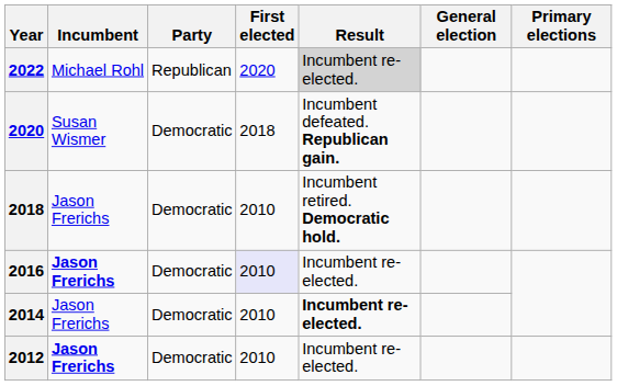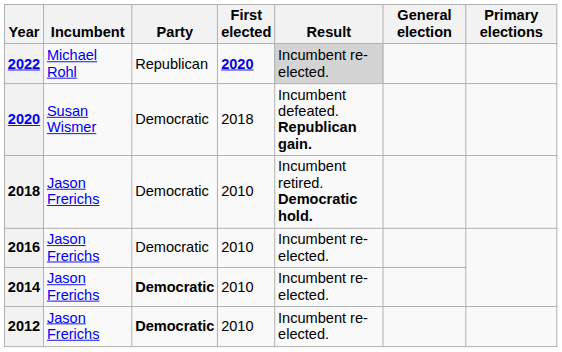2022 | First elected: normal -> bold
2016 | Incumbent: bold -> normal
2016 | First elected: lavender background -> no background
2014 | Party: normal -> bold
2014 | Result: bold -> normal
2012 | Incumbent: bold -> normal
2012 | Party: normal -> bold
